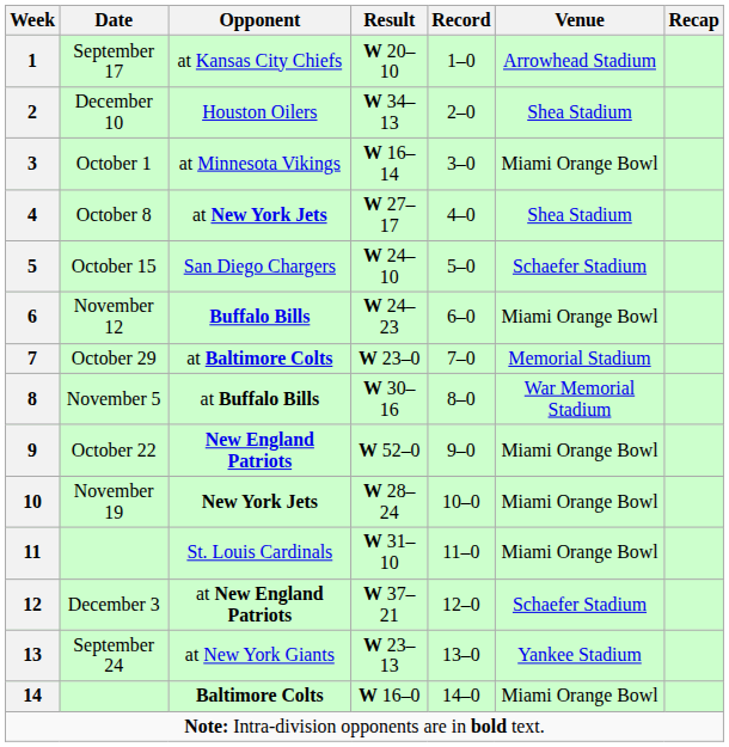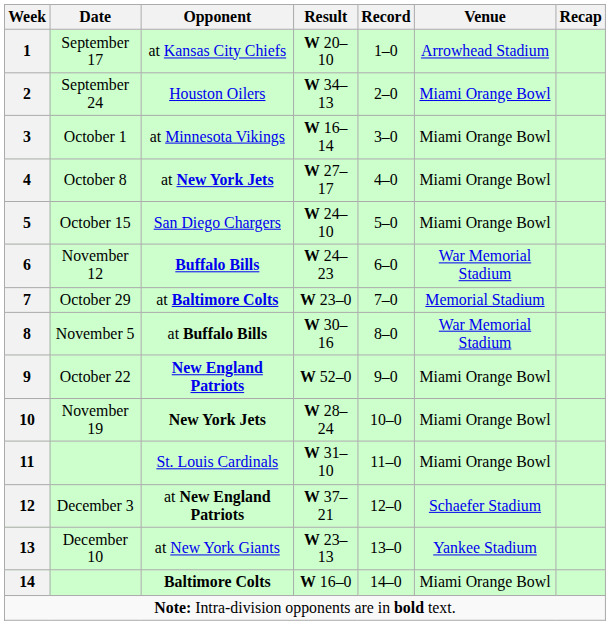2 | Date: December 10 -> September 24
2 | Venue: Shea Stadium -> Miami Orange Bowl
4 | Venue: Shea Stadium -> Miami Orange Bowl
5 | Venue: Schaefer Stadium -> Miami Orange Bowl
6 | Venue: Miami Orange Bowl -> War Memorial Stadium
13 | Date: September 24 -> December 10
